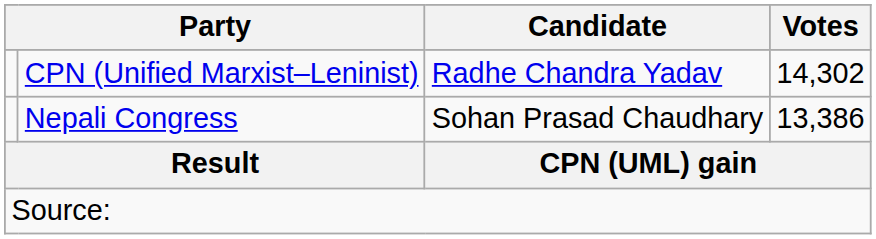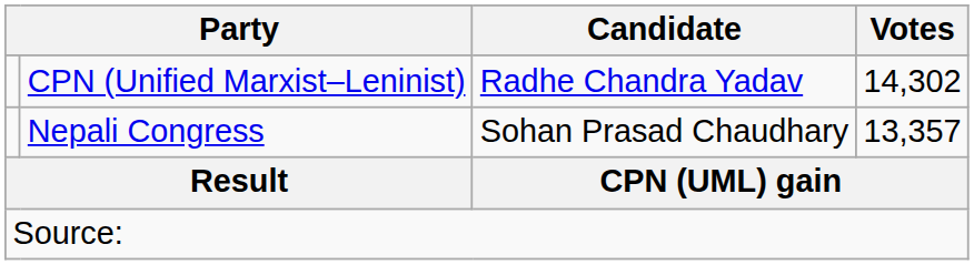Nepali Congress | Votes: 13,386 -> 13,357
